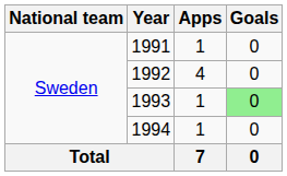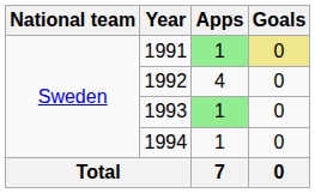1991 | Apps: no background -> lightgreen background
1991 | Goals: no background -> khaki background
1993 | Apps: no background -> lightgreen background
1993 | Goals: lightgreen background -> no background
